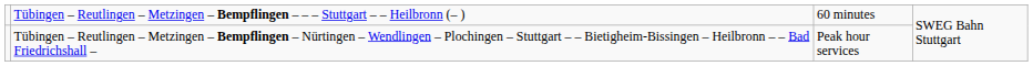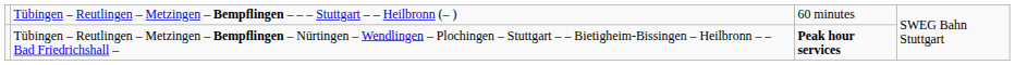row 2 | column 3: normal -> bold
